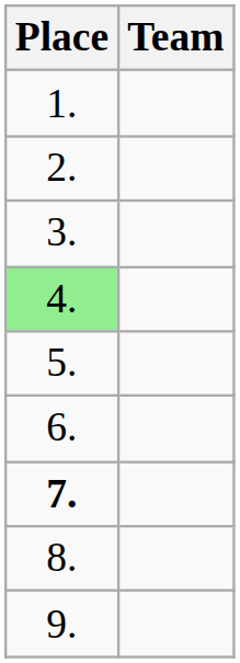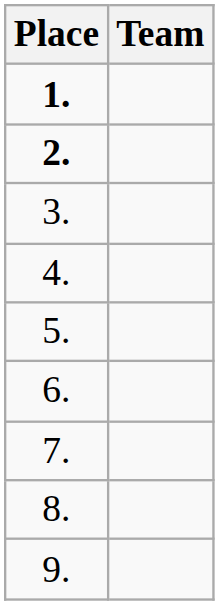1. | Place: normal -> bold
2. | Place: normal -> bold
4. | Place: lightgreen background -> no background
7. | Place: bold -> normal
